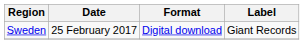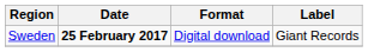Sweden | Date: normal -> bold
